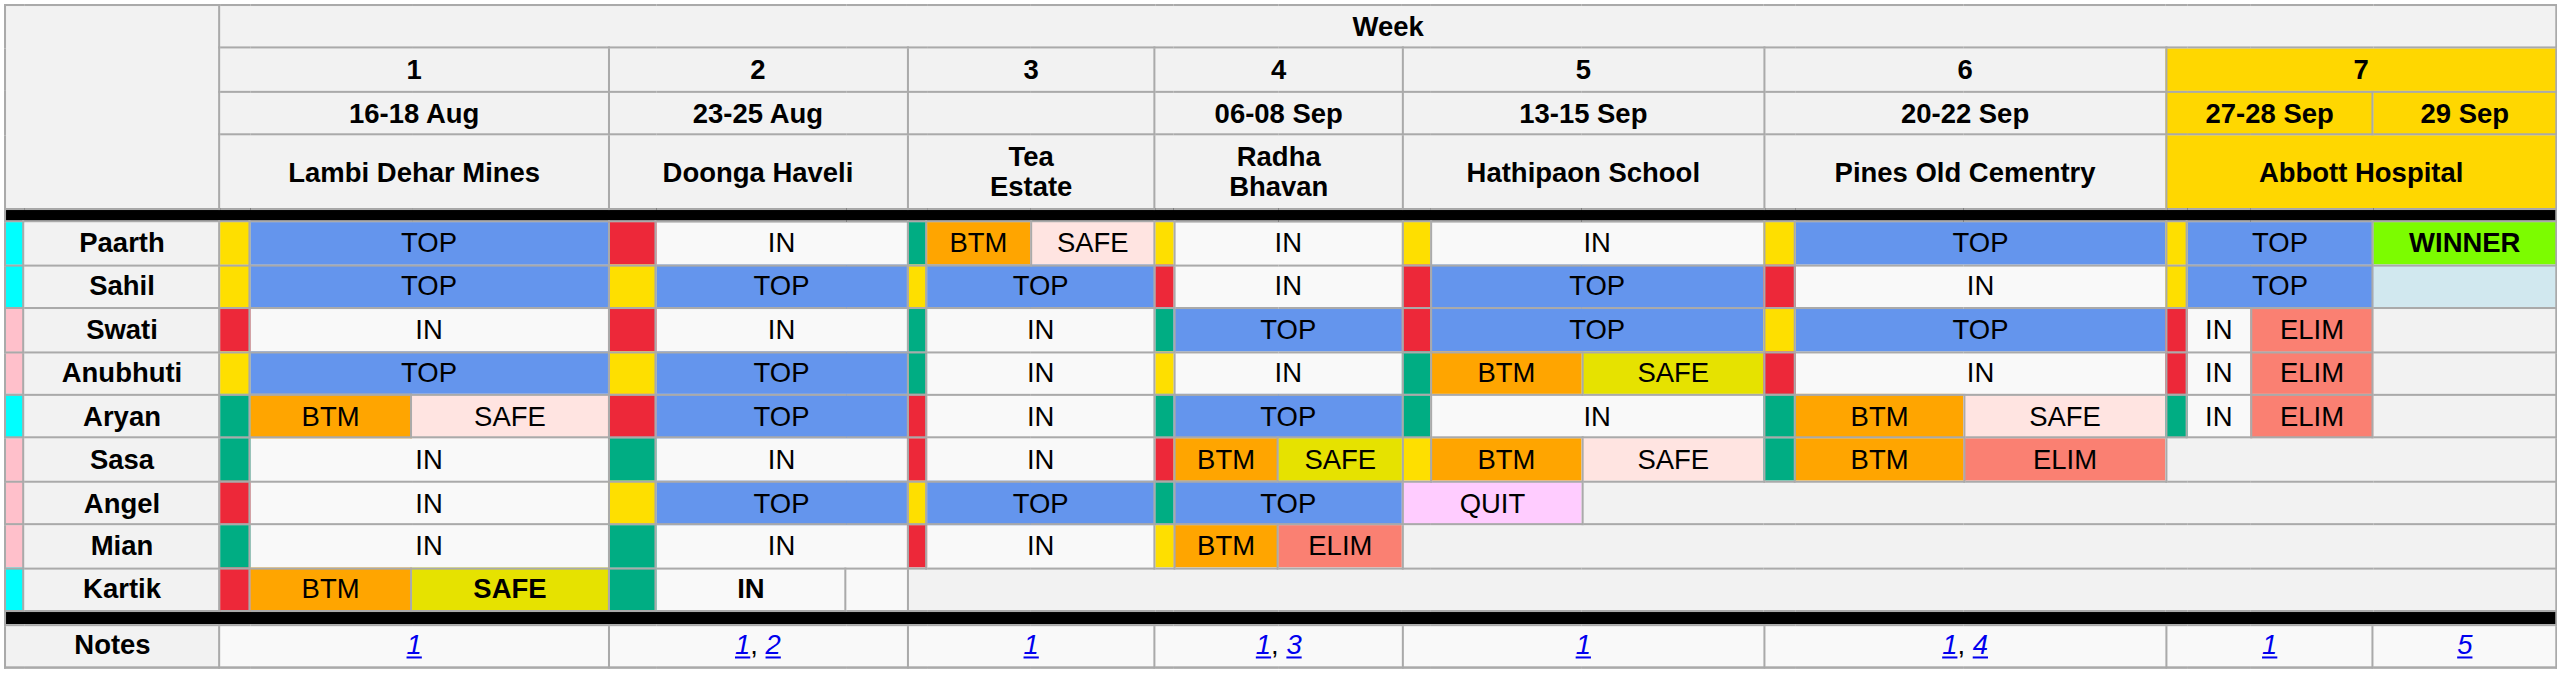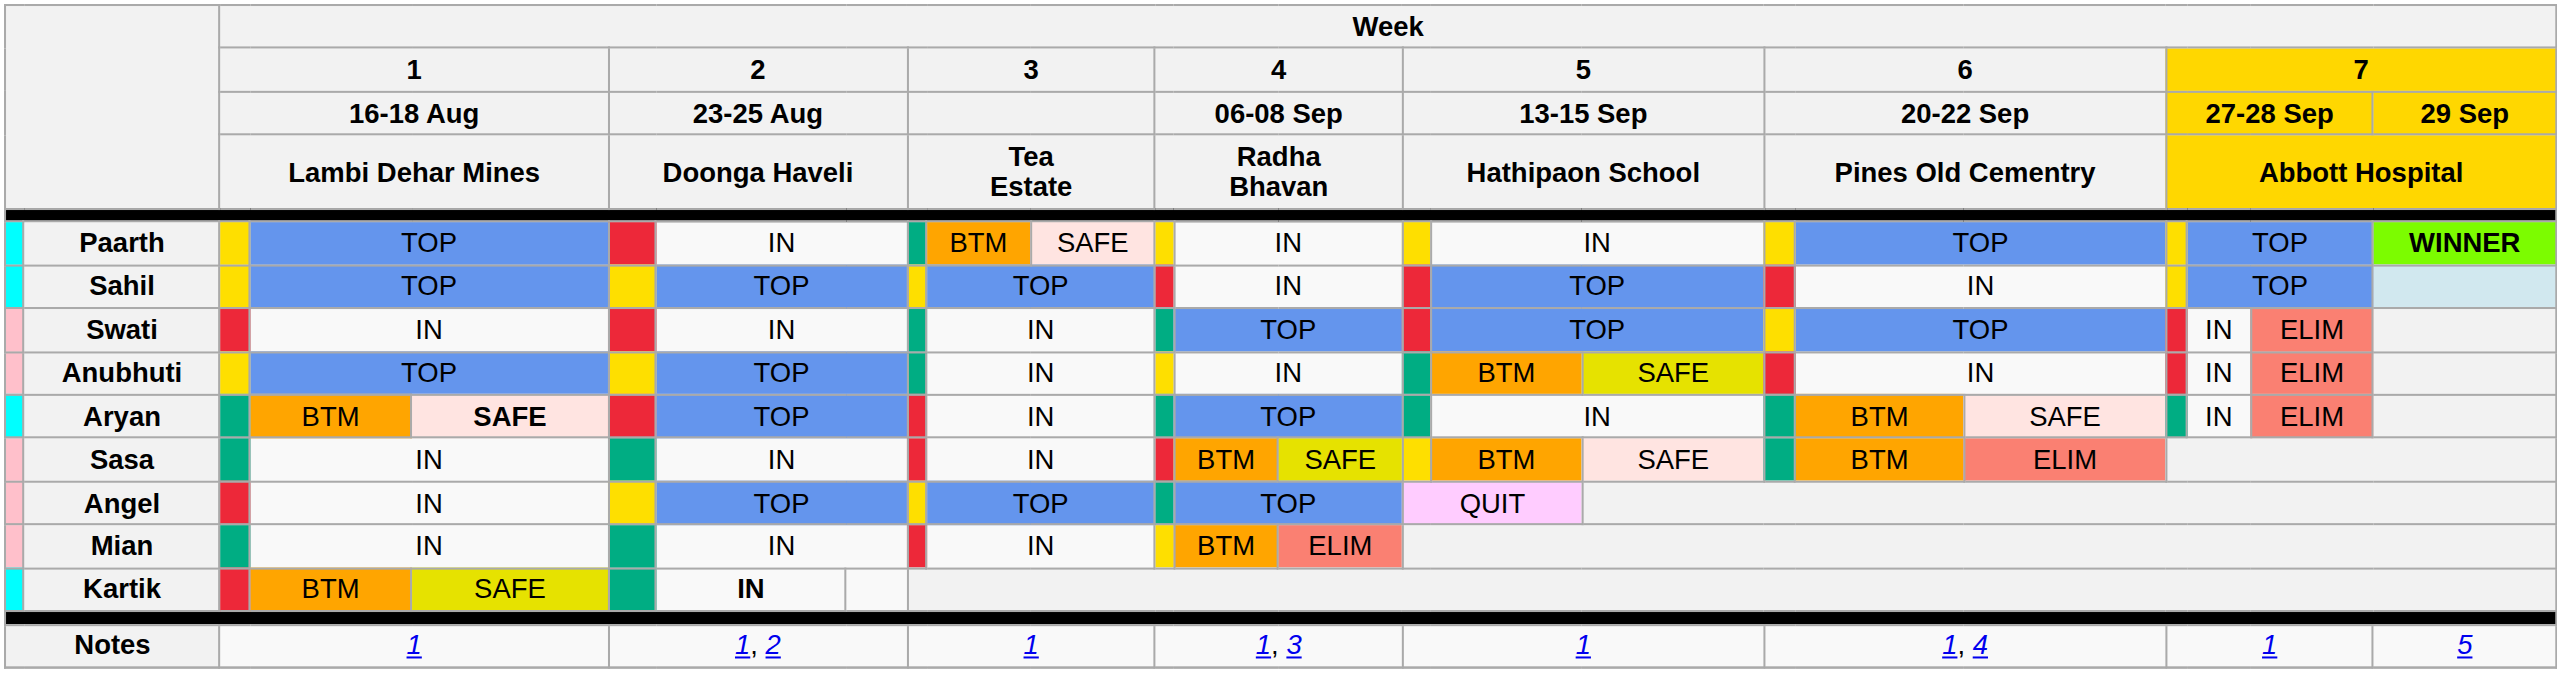Aryan | column 5: normal -> bold
Kartik | column 5: bold -> normal
